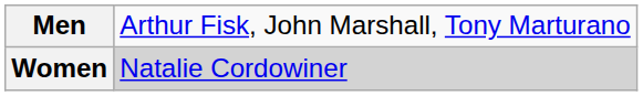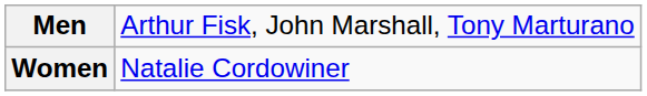Women | column 2: lightgrey background -> no background
